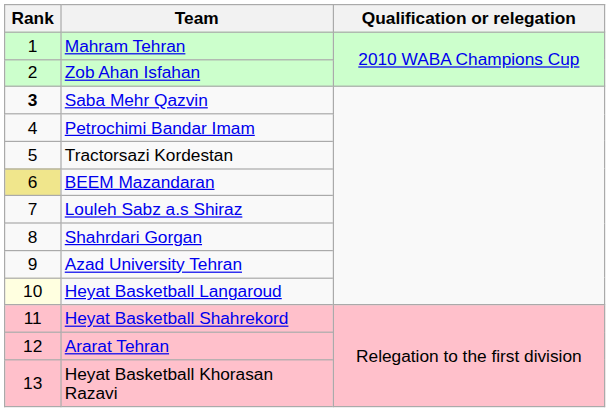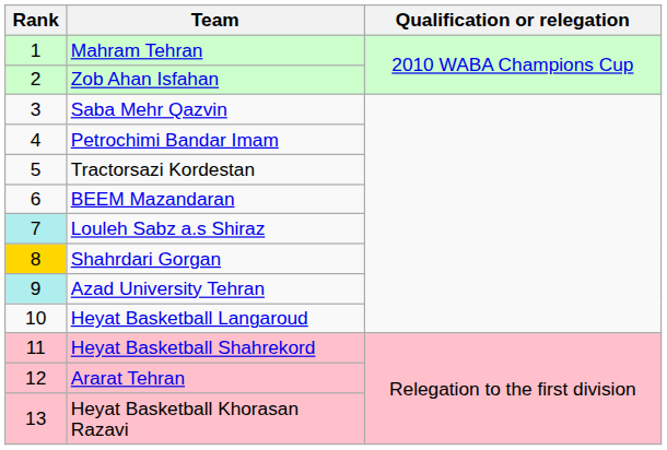Saba Mehr Qazvin | Rank: bold -> normal
BEEM Mazandaran | Rank: khaki background -> no background
Louleh Sabz a.s Shiraz | Rank: no background -> paleturquoise background
Shahrdari Gorgan | Rank: no background -> gold background
Azad University Tehran | Rank: no background -> paleturquoise background
Heyat Basketball Langaroud | Rank: lightyellow background -> no background
